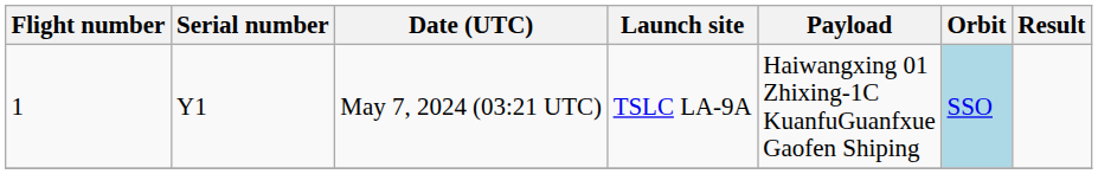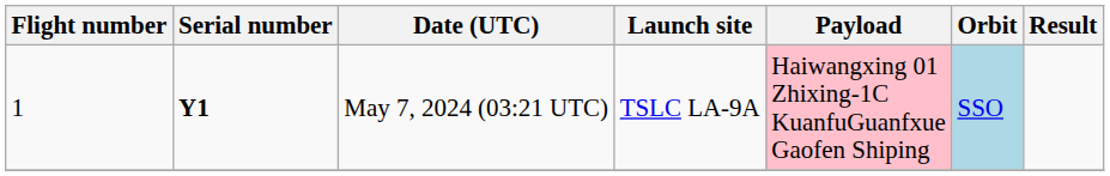May 7, 2024 (03:21 UTC) | Serial number: normal -> bold
May 7, 2024 (03:21 UTC) | Payload: no background -> pink background
